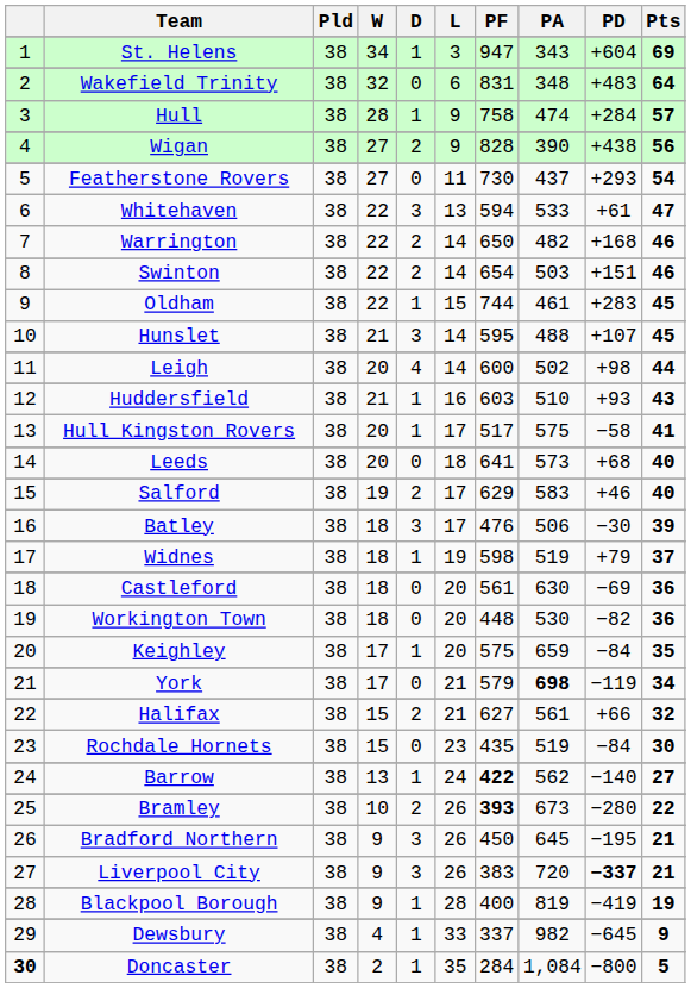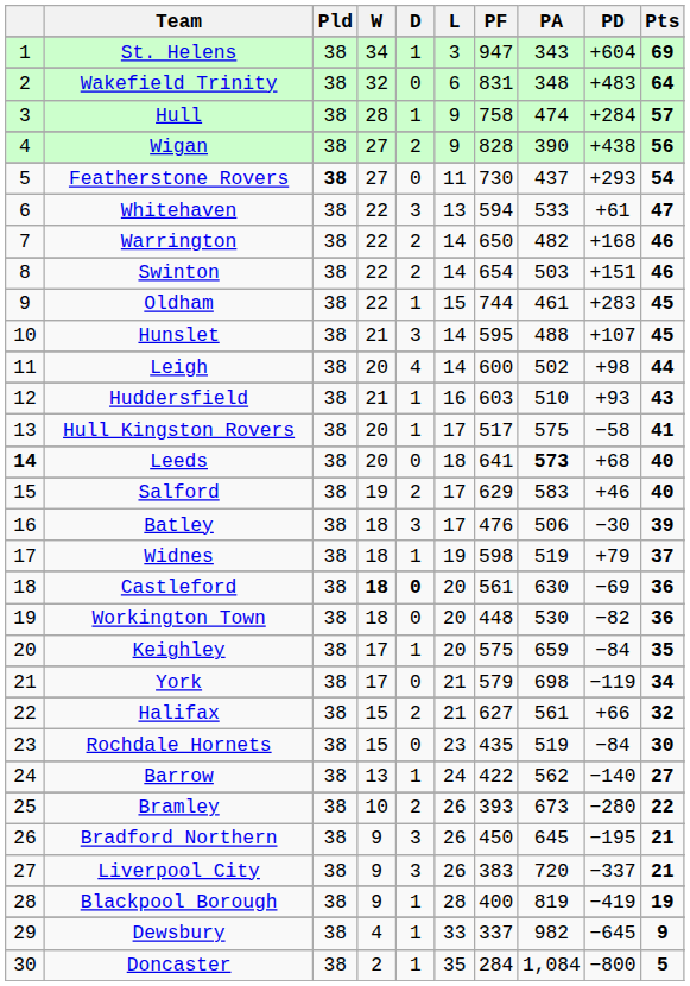Featherstone Rovers | Pld: normal -> bold
Leeds | column 1: normal -> bold
Leeds | PA: normal -> bold
Castleford | W: normal -> bold
Castleford | D: normal -> bold
York | PA: bold -> normal
Barrow | PF: bold -> normal
Bramley | PF: bold -> normal
Liverpool City | PD: bold -> normal
Doncaster | column 1: bold -> normal
